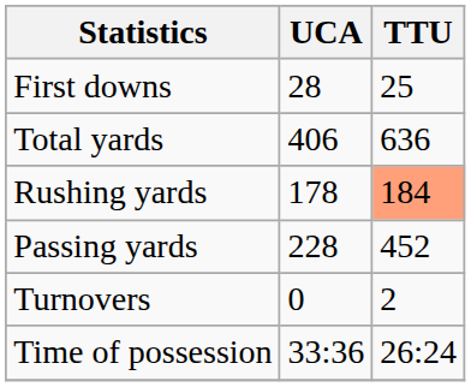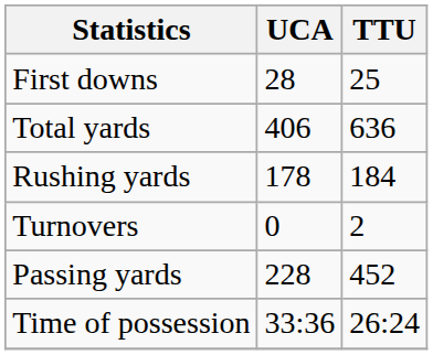Rushing yards | TTU: lightsalmon background -> no background
rows swapped: Passing yards <-> Turnovers
